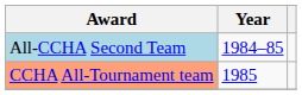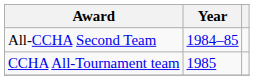row 2 | Award: lightblue background -> no background
row 3 | Award: lightsalmon background -> no background
